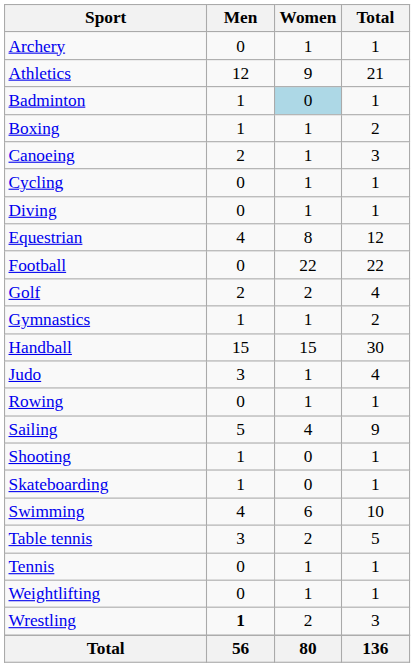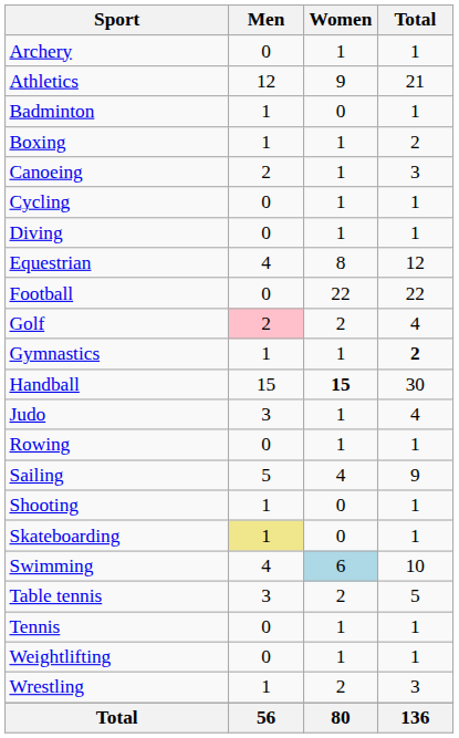Badminton | Women: lightblue background -> no background
Golf | Men: no background -> pink background
Gymnastics | Total: normal -> bold
Handball | Women: normal -> bold
Skateboarding | Men: no background -> khaki background
Swimming | Women: no background -> lightblue background
Wrestling | Men: bold -> normal
